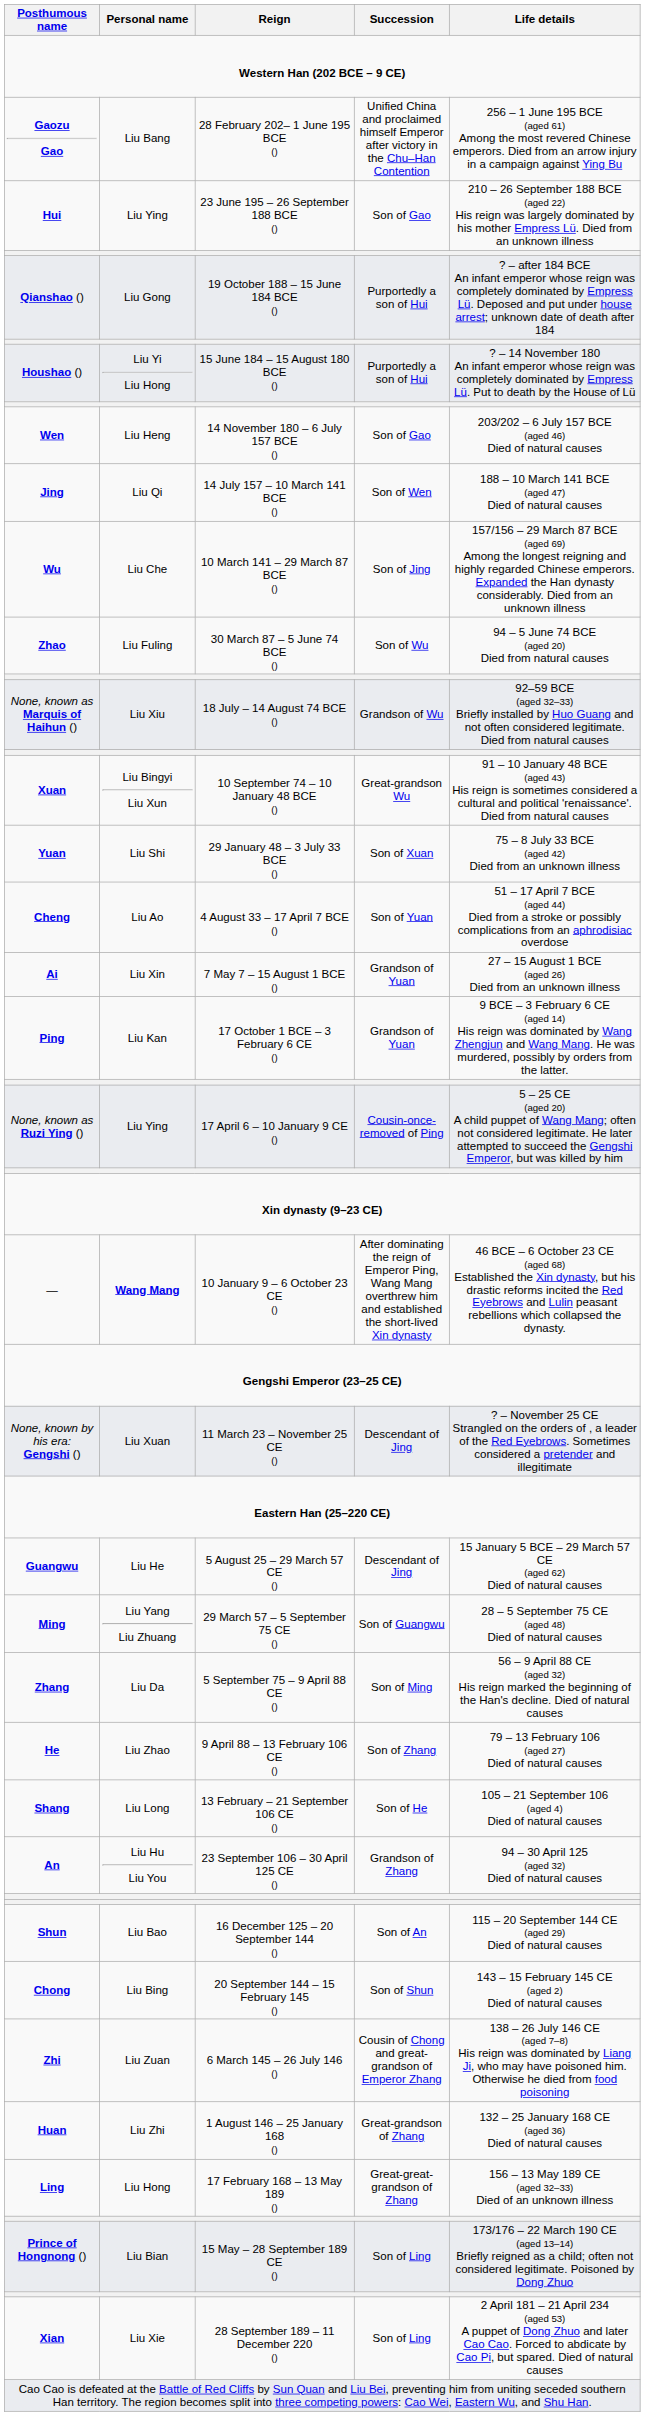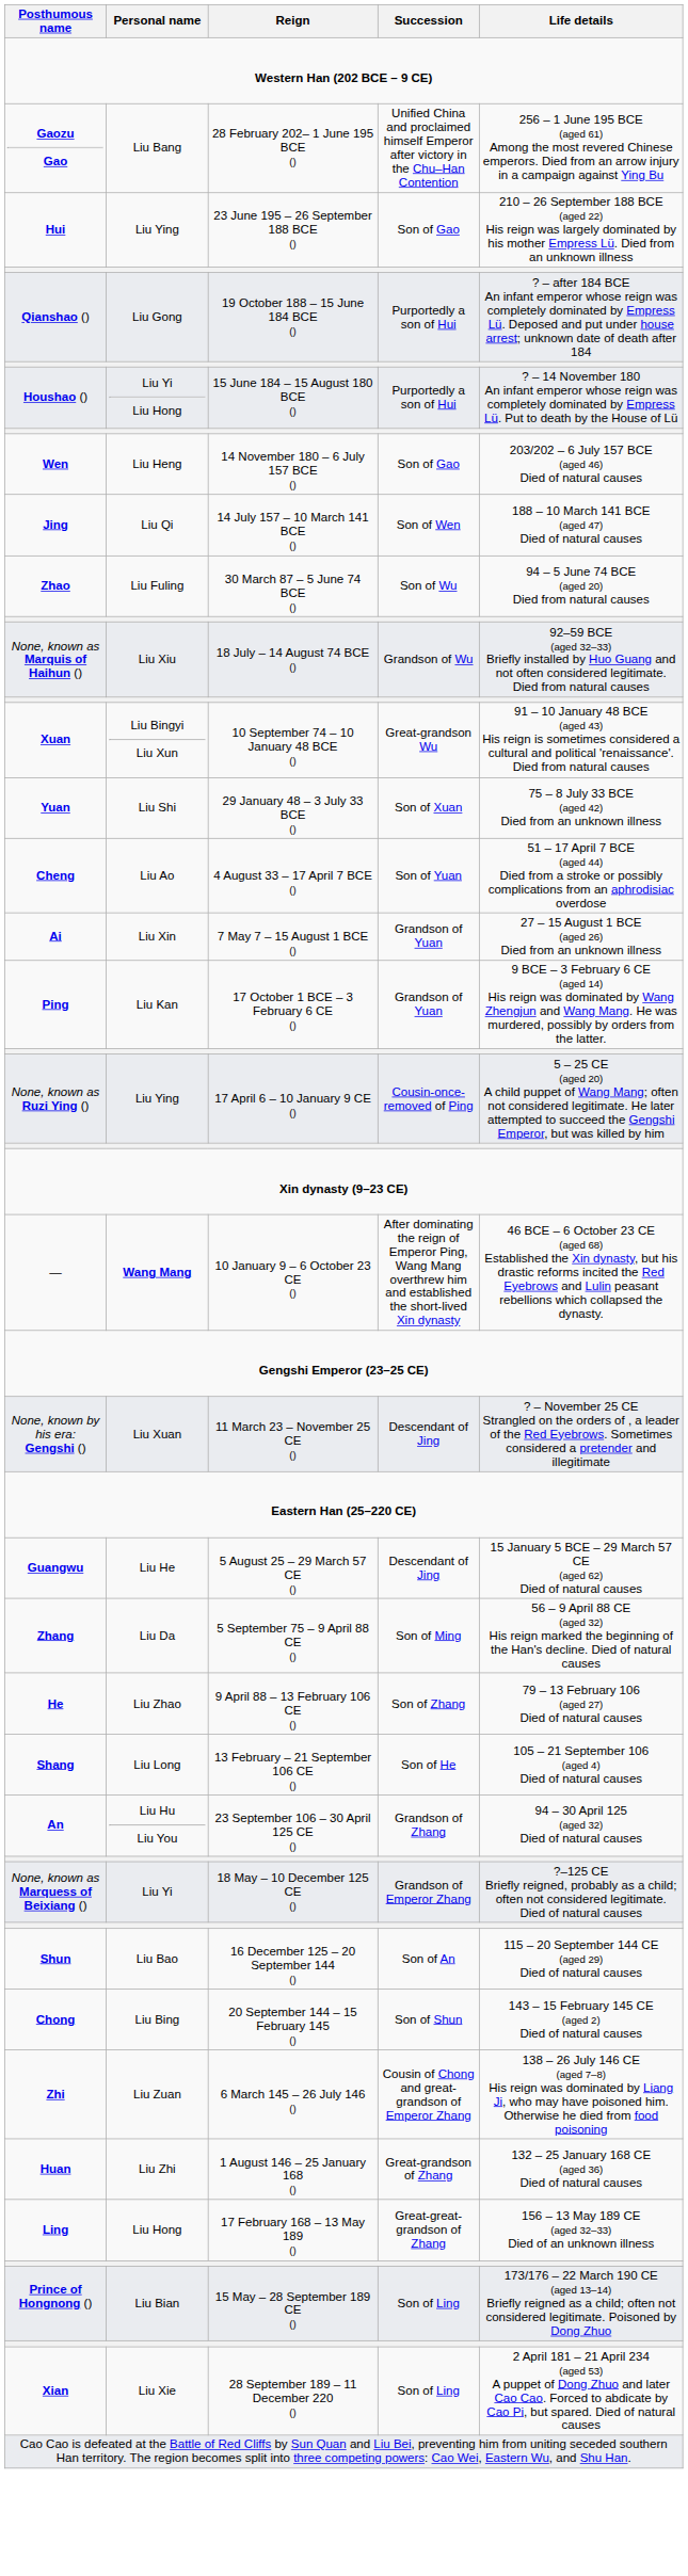- row: Wu | Liu Che | 10 March 141 – 29 March 87 BCE () | Son of Jing | 157/156 – 29 March 87 BCE (aged 69) Among the longest reigning and highly regarded Chinese emperors. Expanded the Han dynasty considerably. Died from an unknown illness
- row: Ming | Liu Yang Liu Zhuang | 29 March 57 – 5 September 75 CE () | Son of Guangwu | 28 – 5 September 75 CE (aged 48) Died of natural causes
+ row: None, known as Marquess of Beixiang () | Liu Yi | 18 May – 10 December 125 CE () | Grandson of Emperor Zhang | ?–125 CE Briefly reigned, probably as a child; often not considered legitimate. Died of natural causes
